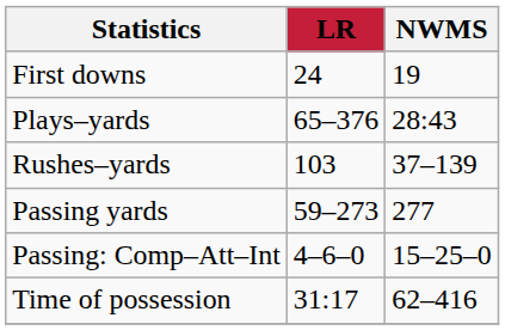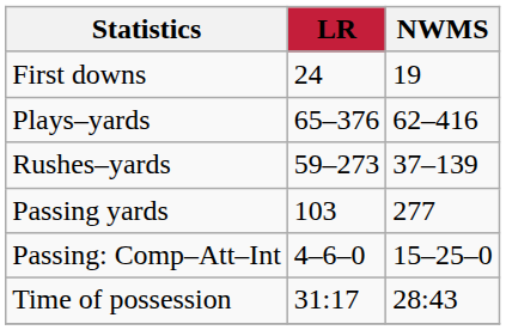Plays–yards | NWMS: 28:43 -> 62–416
Rushes–yards | LR: 103 -> 59–273
Passing yards | LR: 59–273 -> 103
Time of possession | NWMS: 62–416 -> 28:43
